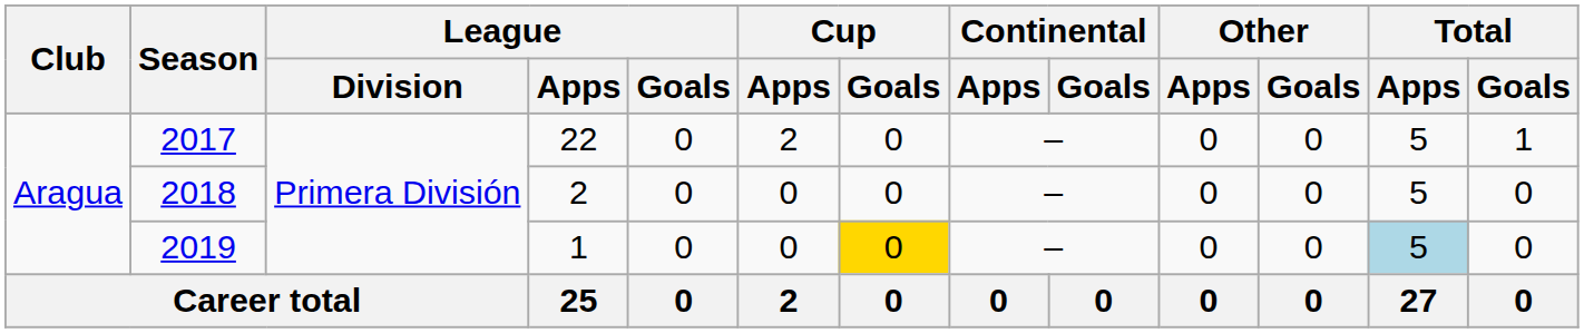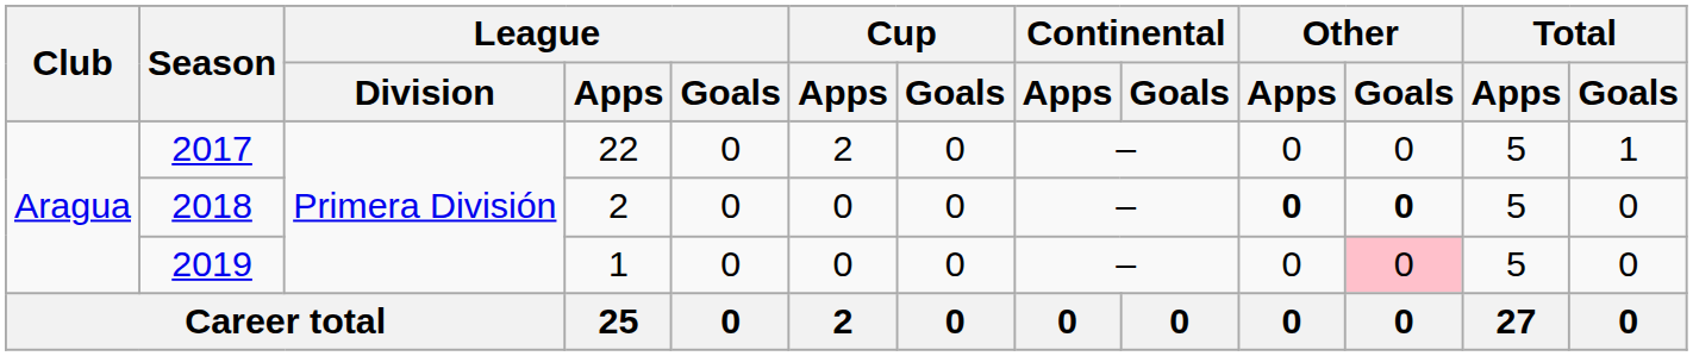2018 | Other / Apps: normal -> bold
2018 | Other / Goals: normal -> bold
2019 | Cup / Goals: gold background -> no background
2019 | Other / Goals: no background -> pink background
2019 | Total / Apps: lightblue background -> no background
